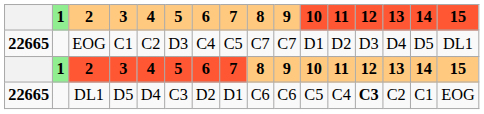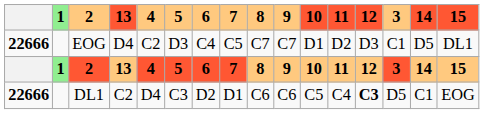columns swapped: 3 <-> 13
row 2 | column 1: 22665 -> 22666
row 4 | column 1: 22665 -> 22666
